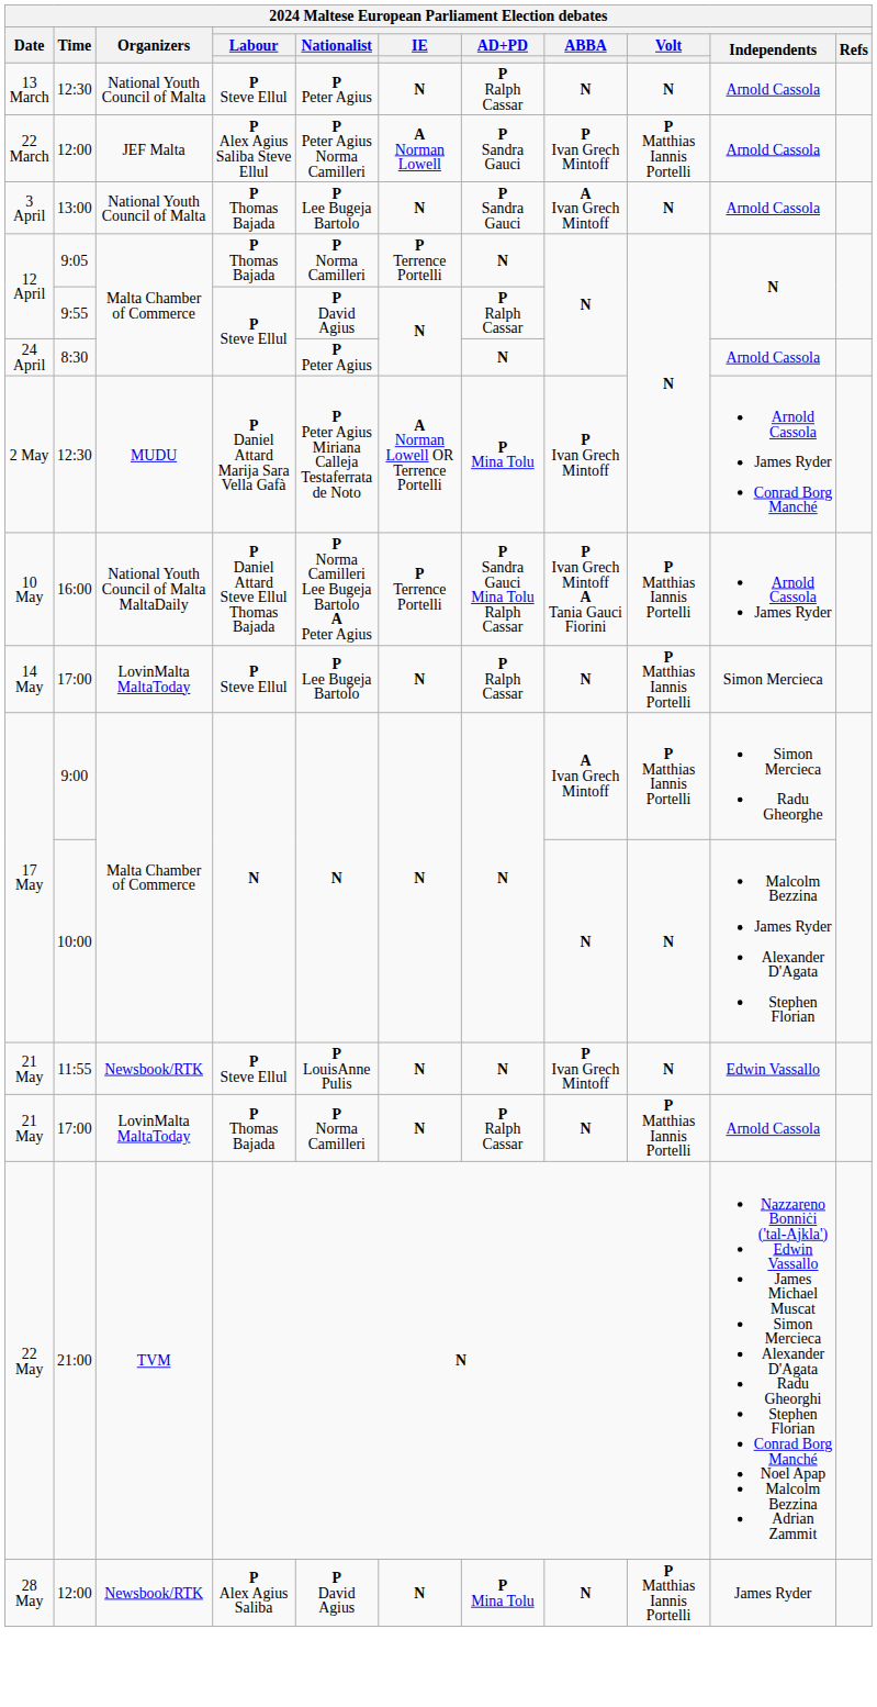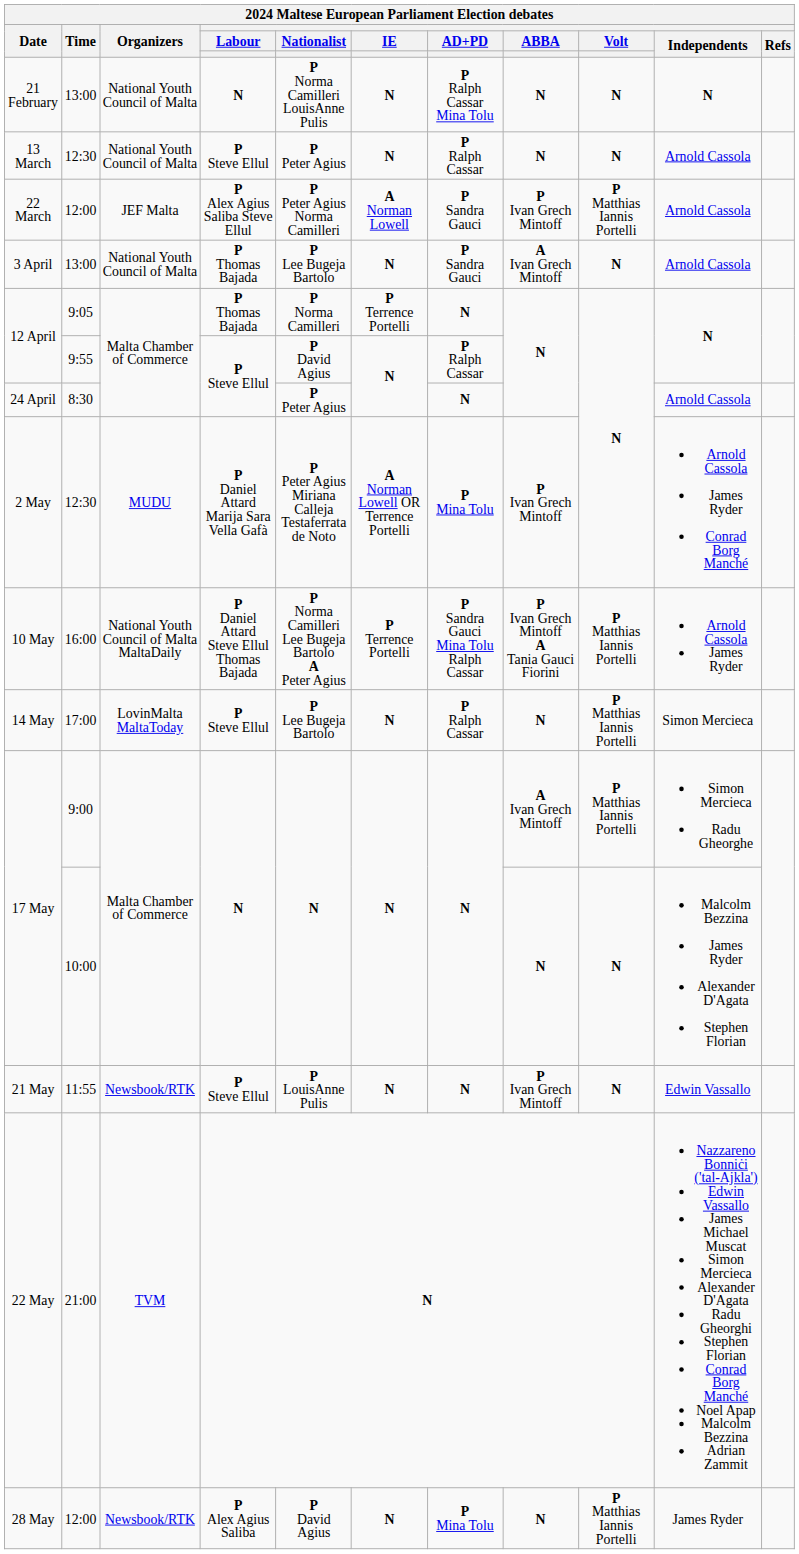+ row: 21 February | 13:00 | National Youth Council of Malta | N | P Norma Camilleri LouisAnne Pulis | N | P Ralph Cassar Mina Tolu | N | N | N
- row: 21 May | 17:00 | LovinMalta MaltaToday | P Thomas Bajada | P Norma Camilleri | N | P Ralph Cassar | N | P Matthias Iannis Portelli | Arnold Cassola
